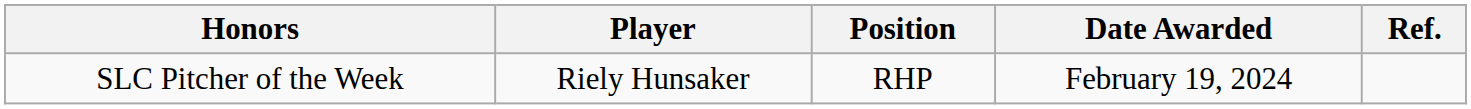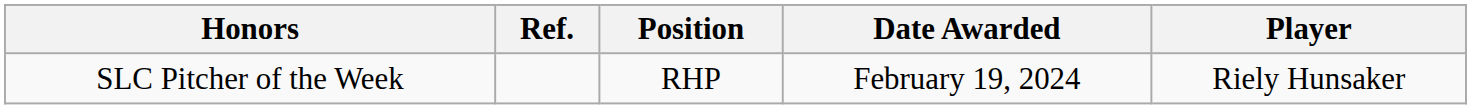columns swapped: Player <-> Ref.
